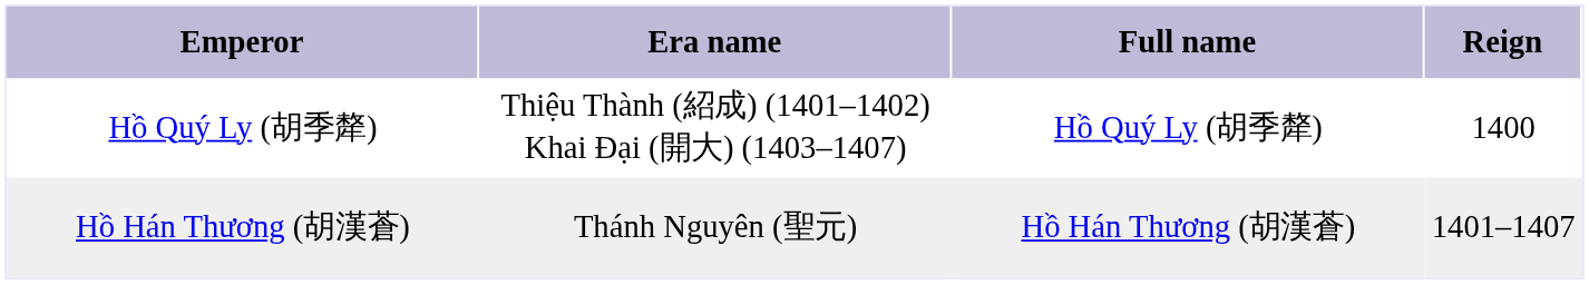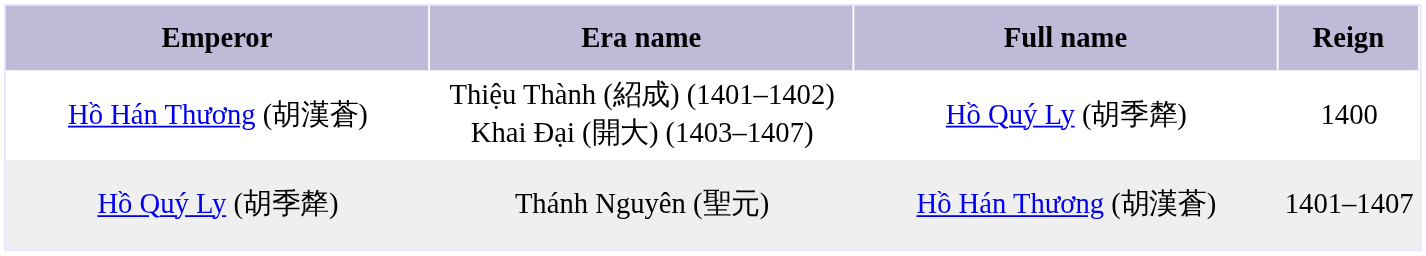row 2 | Emperor: Hồ Quý Ly (胡季犛) -> Hồ Hán Thương (胡漢蒼)
row 3 | Emperor: Hồ Hán Thương (胡漢蒼) -> Hồ Quý Ly (胡季犛)
